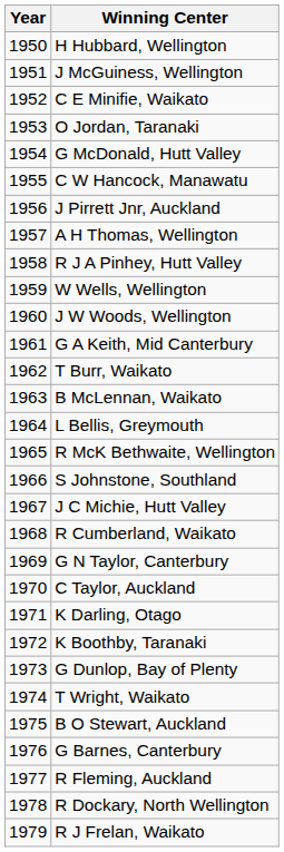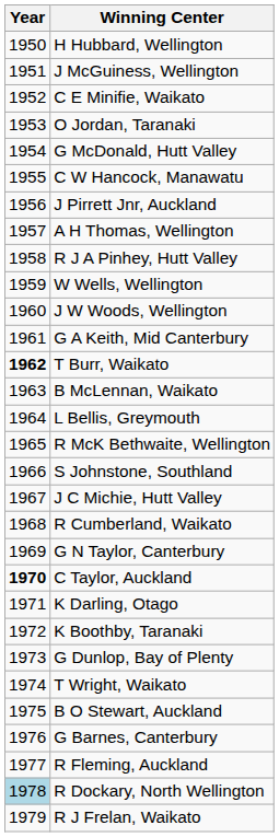T Burr, Waikato | Year: normal -> bold
C Taylor, Auckland | Year: normal -> bold
R Dockary, North Wellington | Year: no background -> lightblue background
